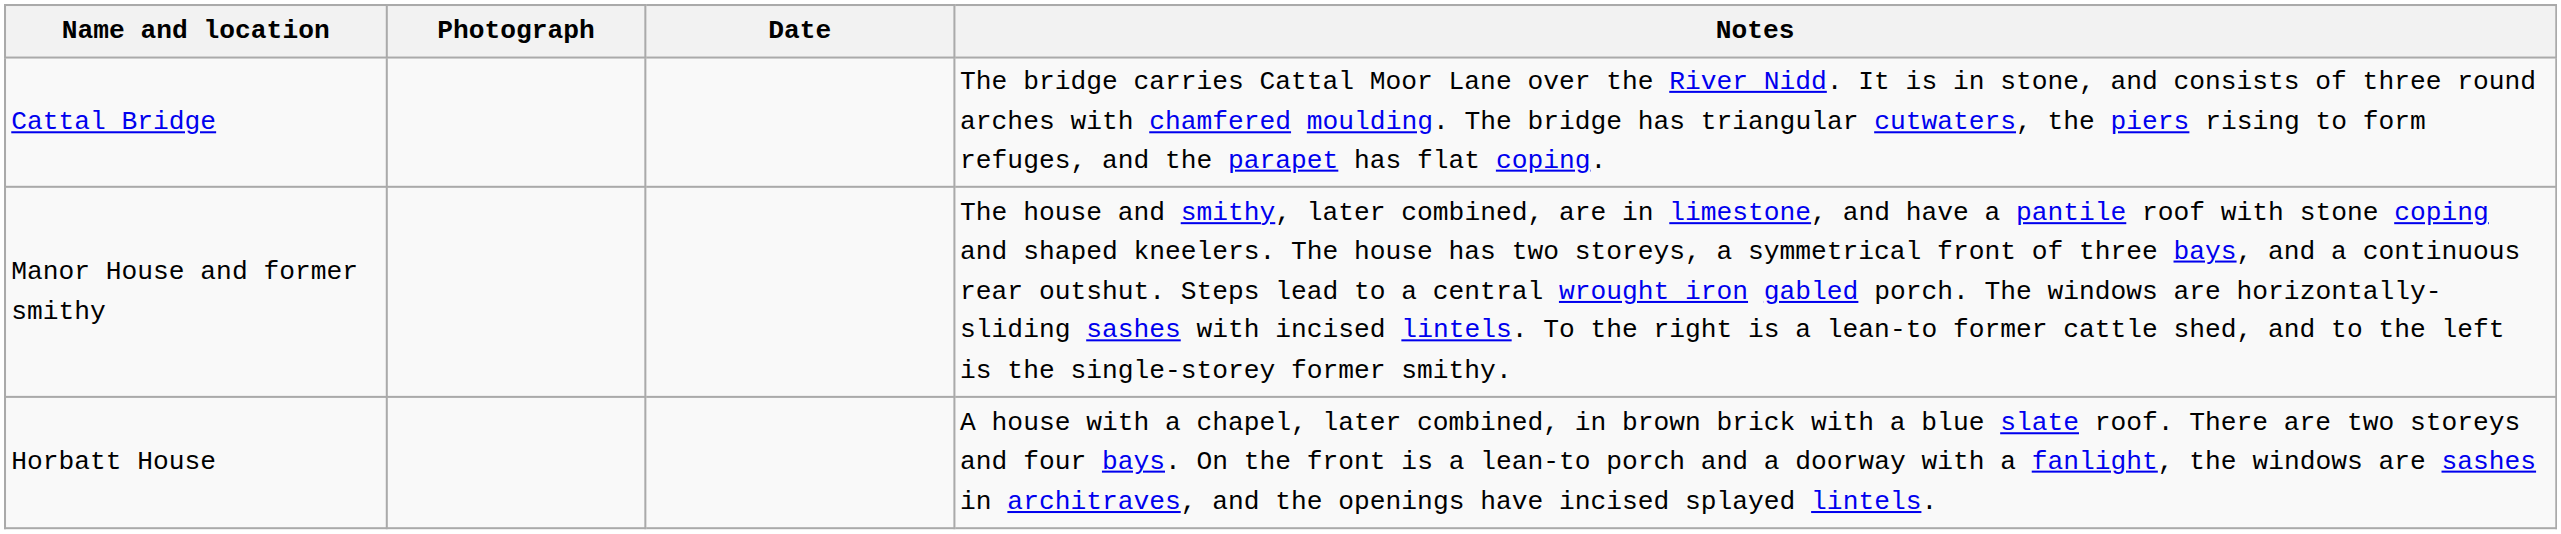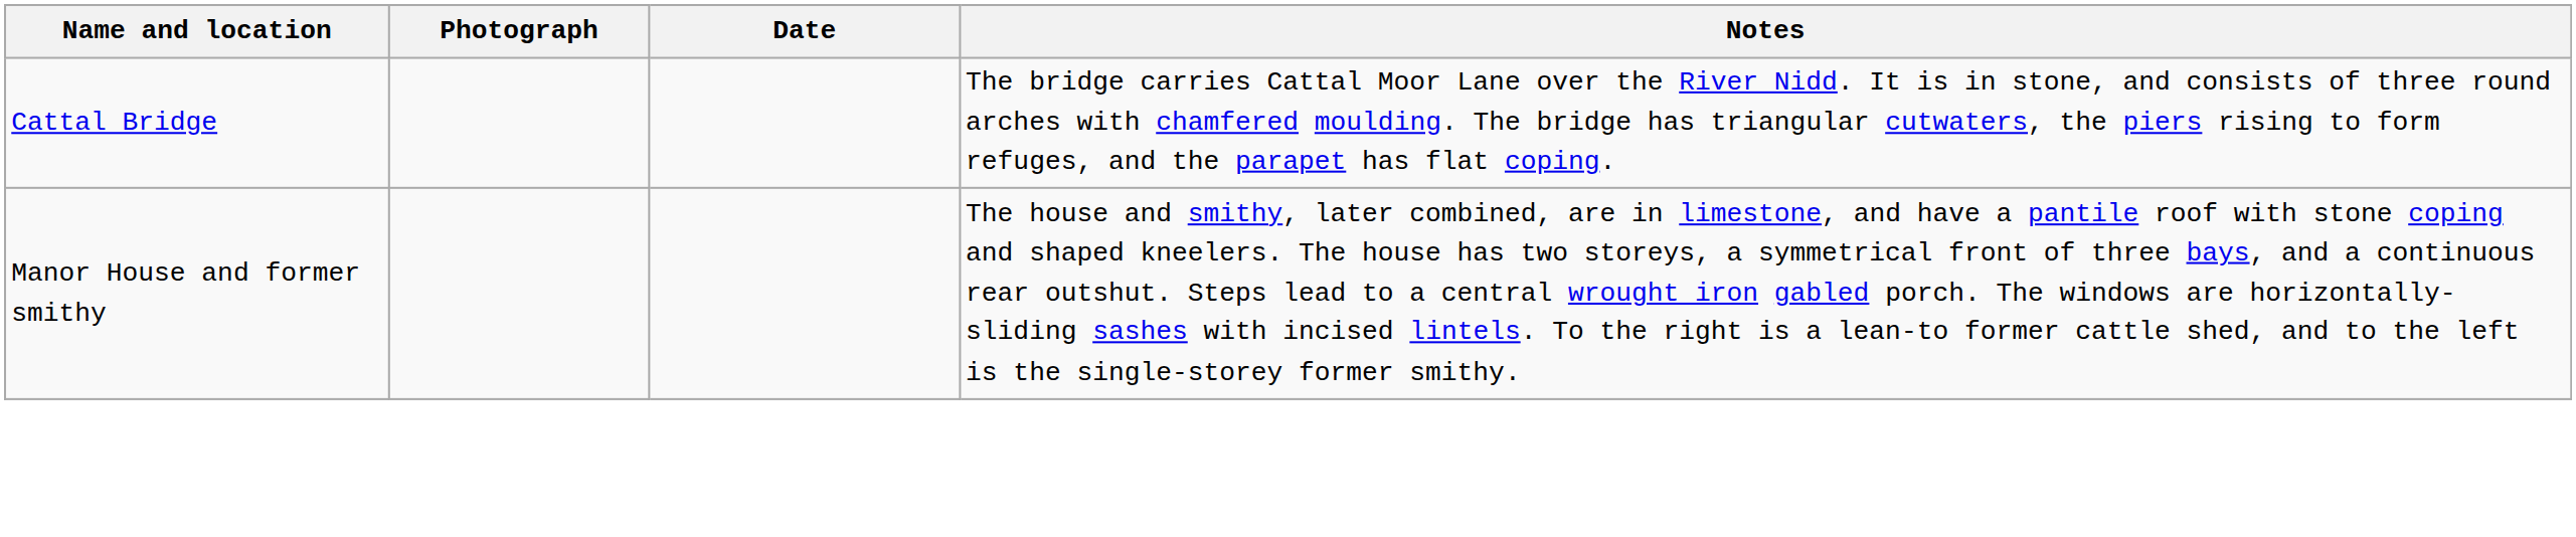- row: Horbatt House | A house with a chapel, later combined, in brown brick with a blue slate roof. There are two storeys and four bays. On the front is a lean-to porch and a doorway with a fanlight, the windows are sashes in architraves, and the openings have incised splayed lintels.
